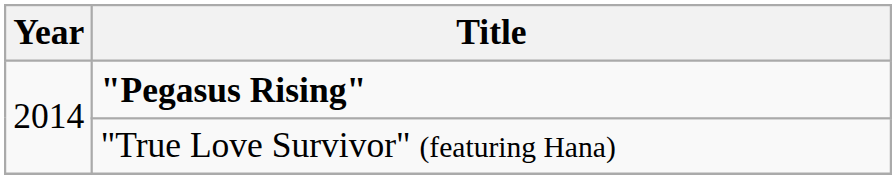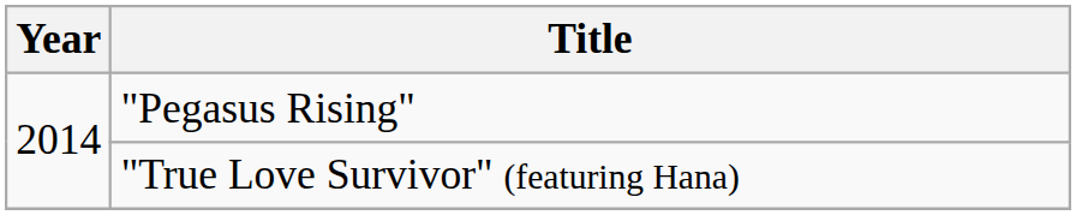"Pegasus Rising" | Title: bold -> normal
